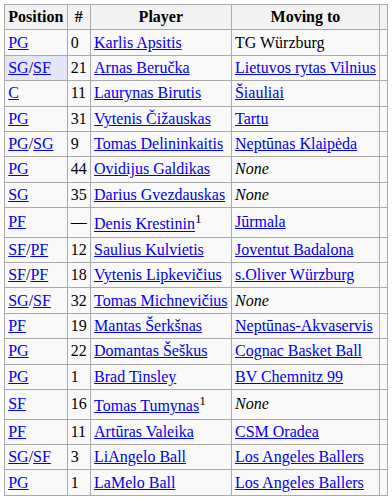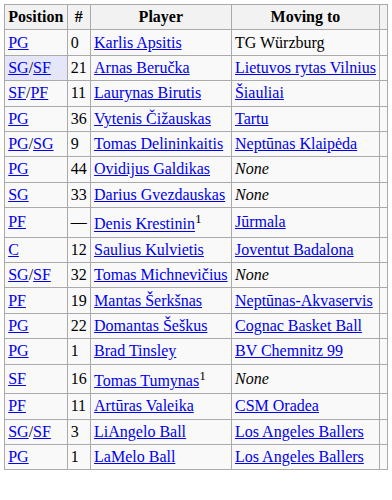Laurynas Birutis | Position: C -> SF/PF
Vytenis Čižauskas | #: 31 -> 36
Darius Gvezdauskas | #: 35 -> 33
Saulius Kulvietis | Position: SF/PF -> C
- row: SF/PF | 18 | Vytenis Lipkevičius | s.Oliver Würzburg
